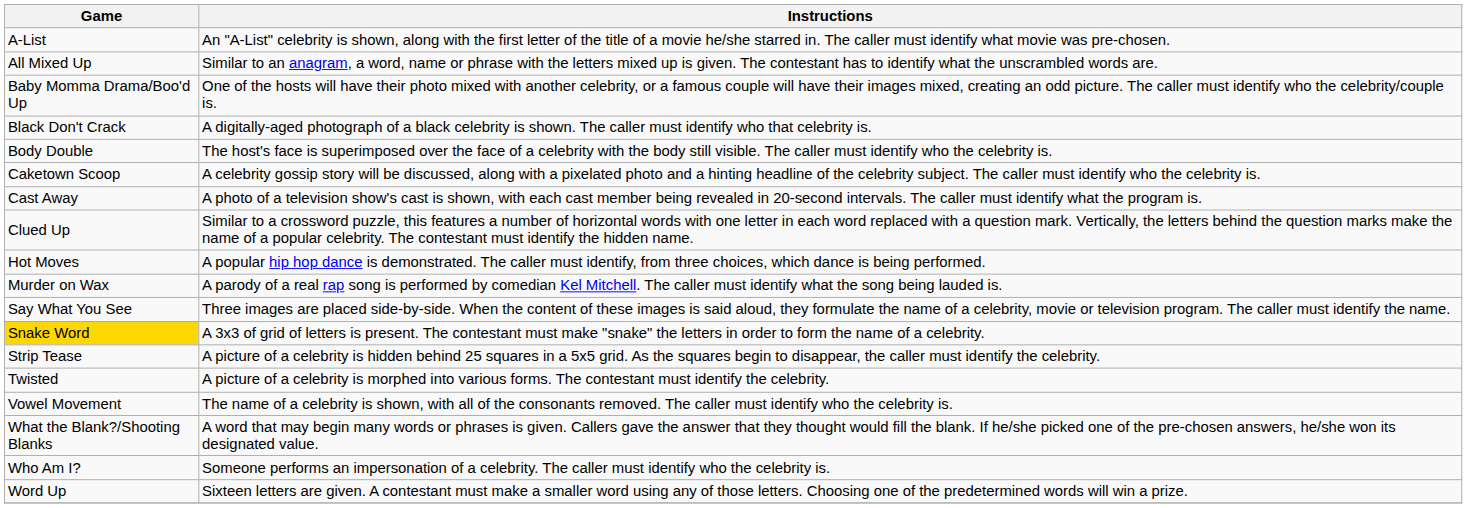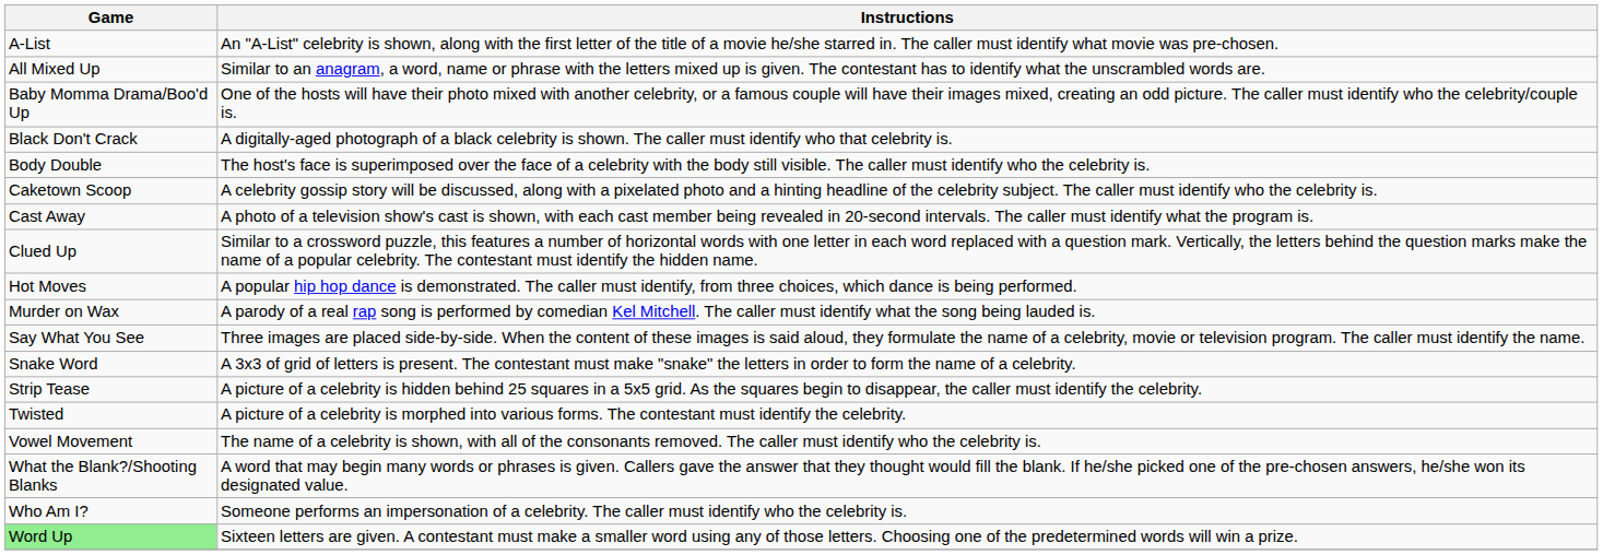Snake Word | Game: gold background -> no background
Word Up | Game: no background -> lightgreen background
